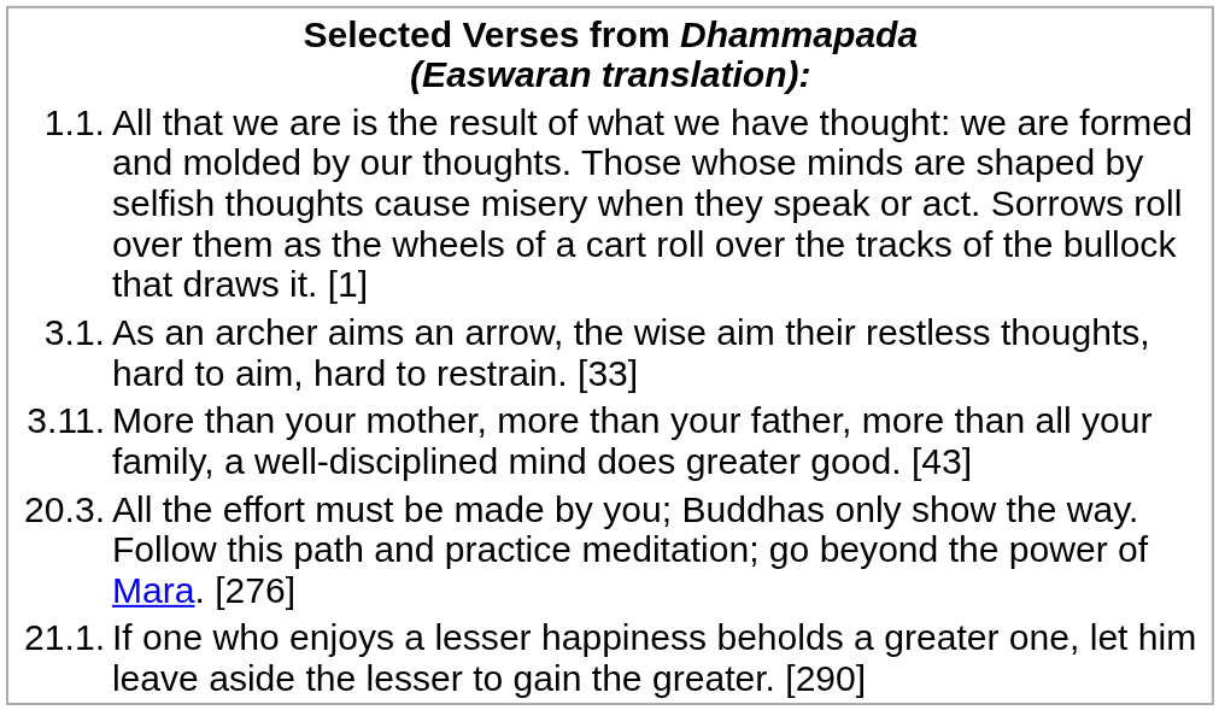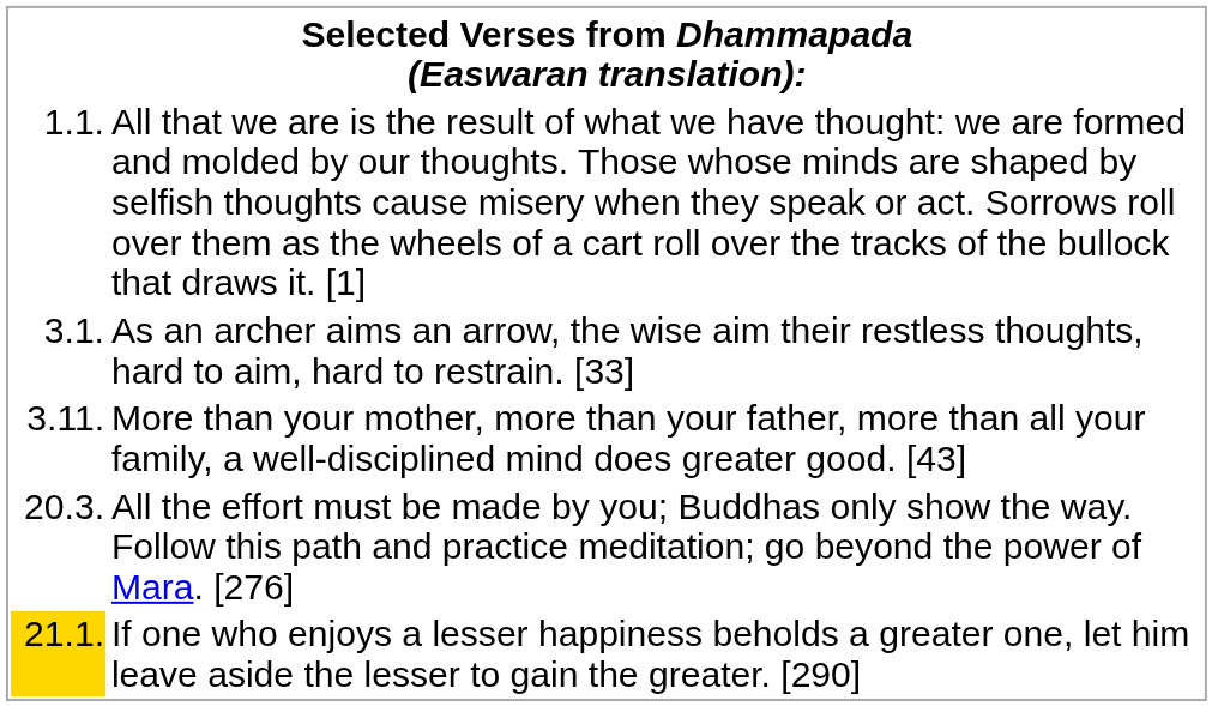row 6 | column 1: no background -> gold background
